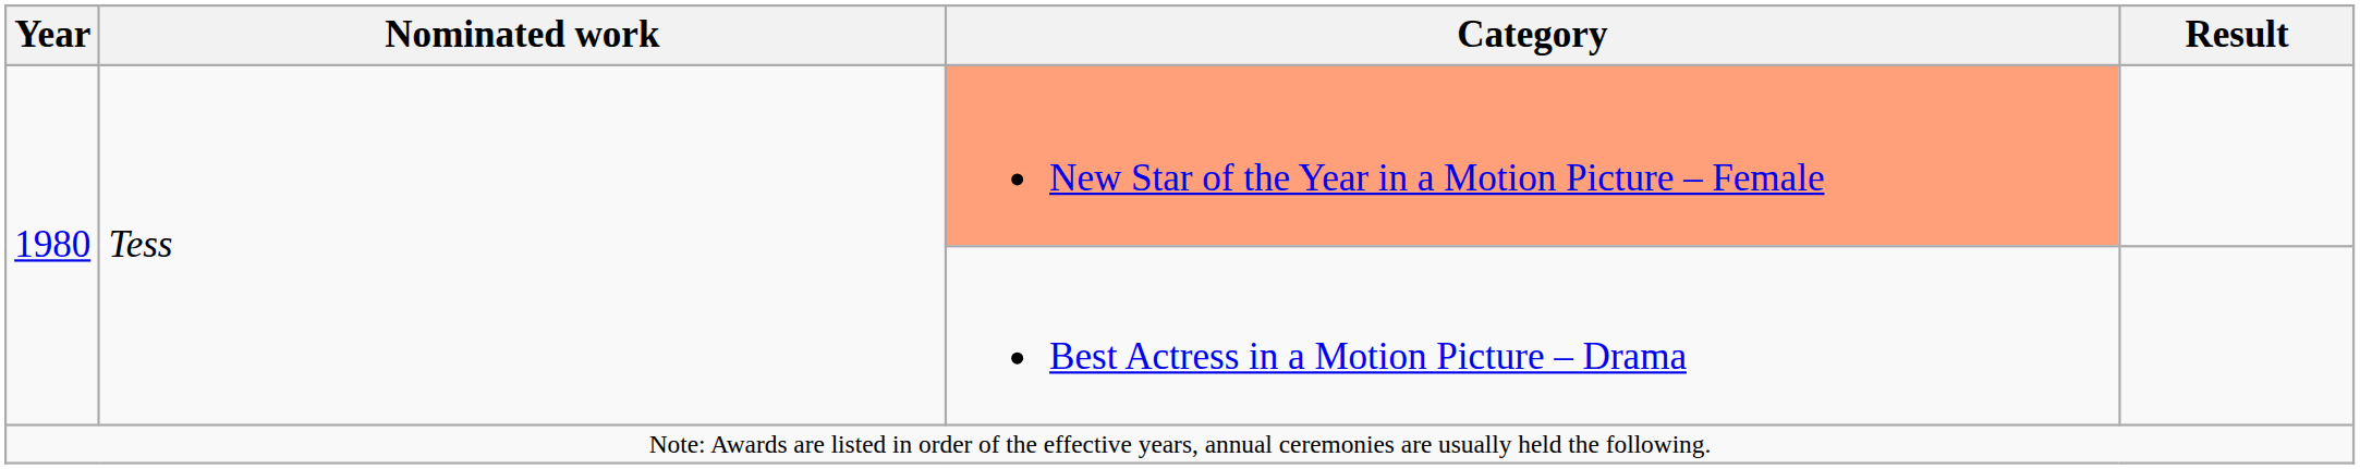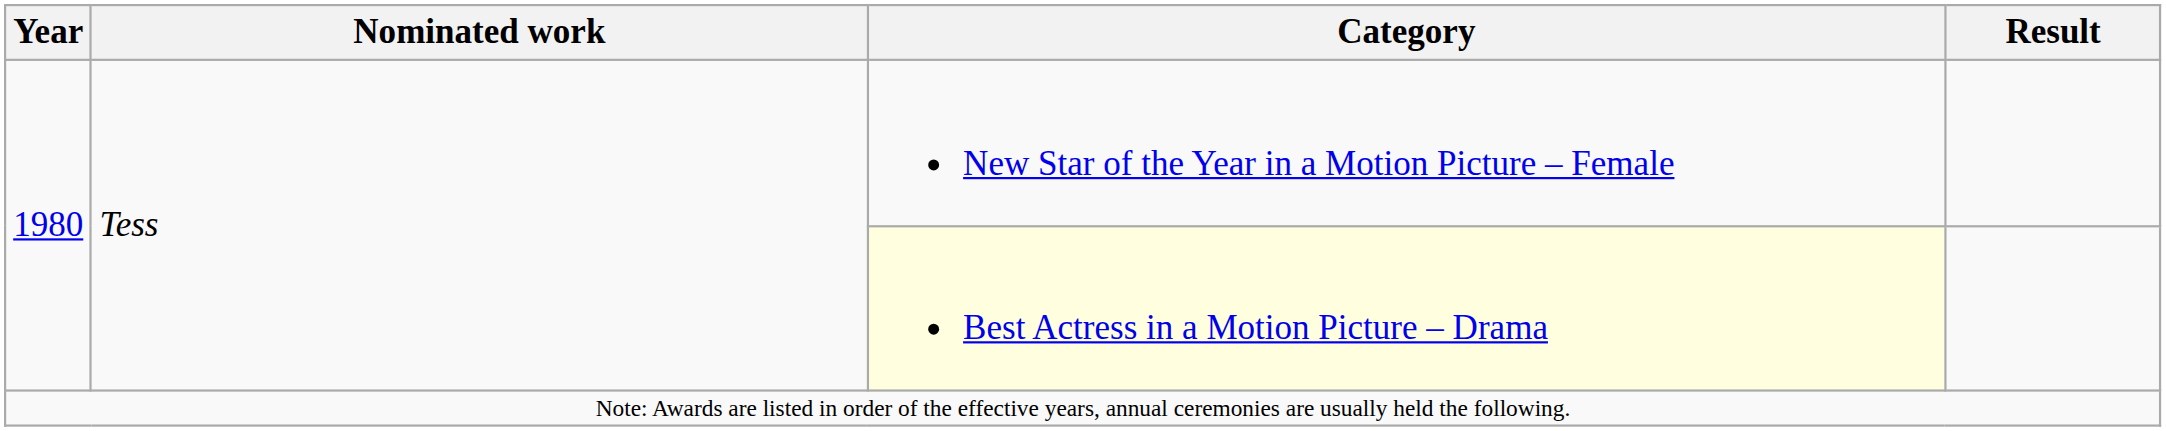New Star of the Year in a Motion Picture – Female | Category: lightsalmon background -> no background
Best Actress in a Motion Picture – Drama | Category: no background -> lightyellow background
